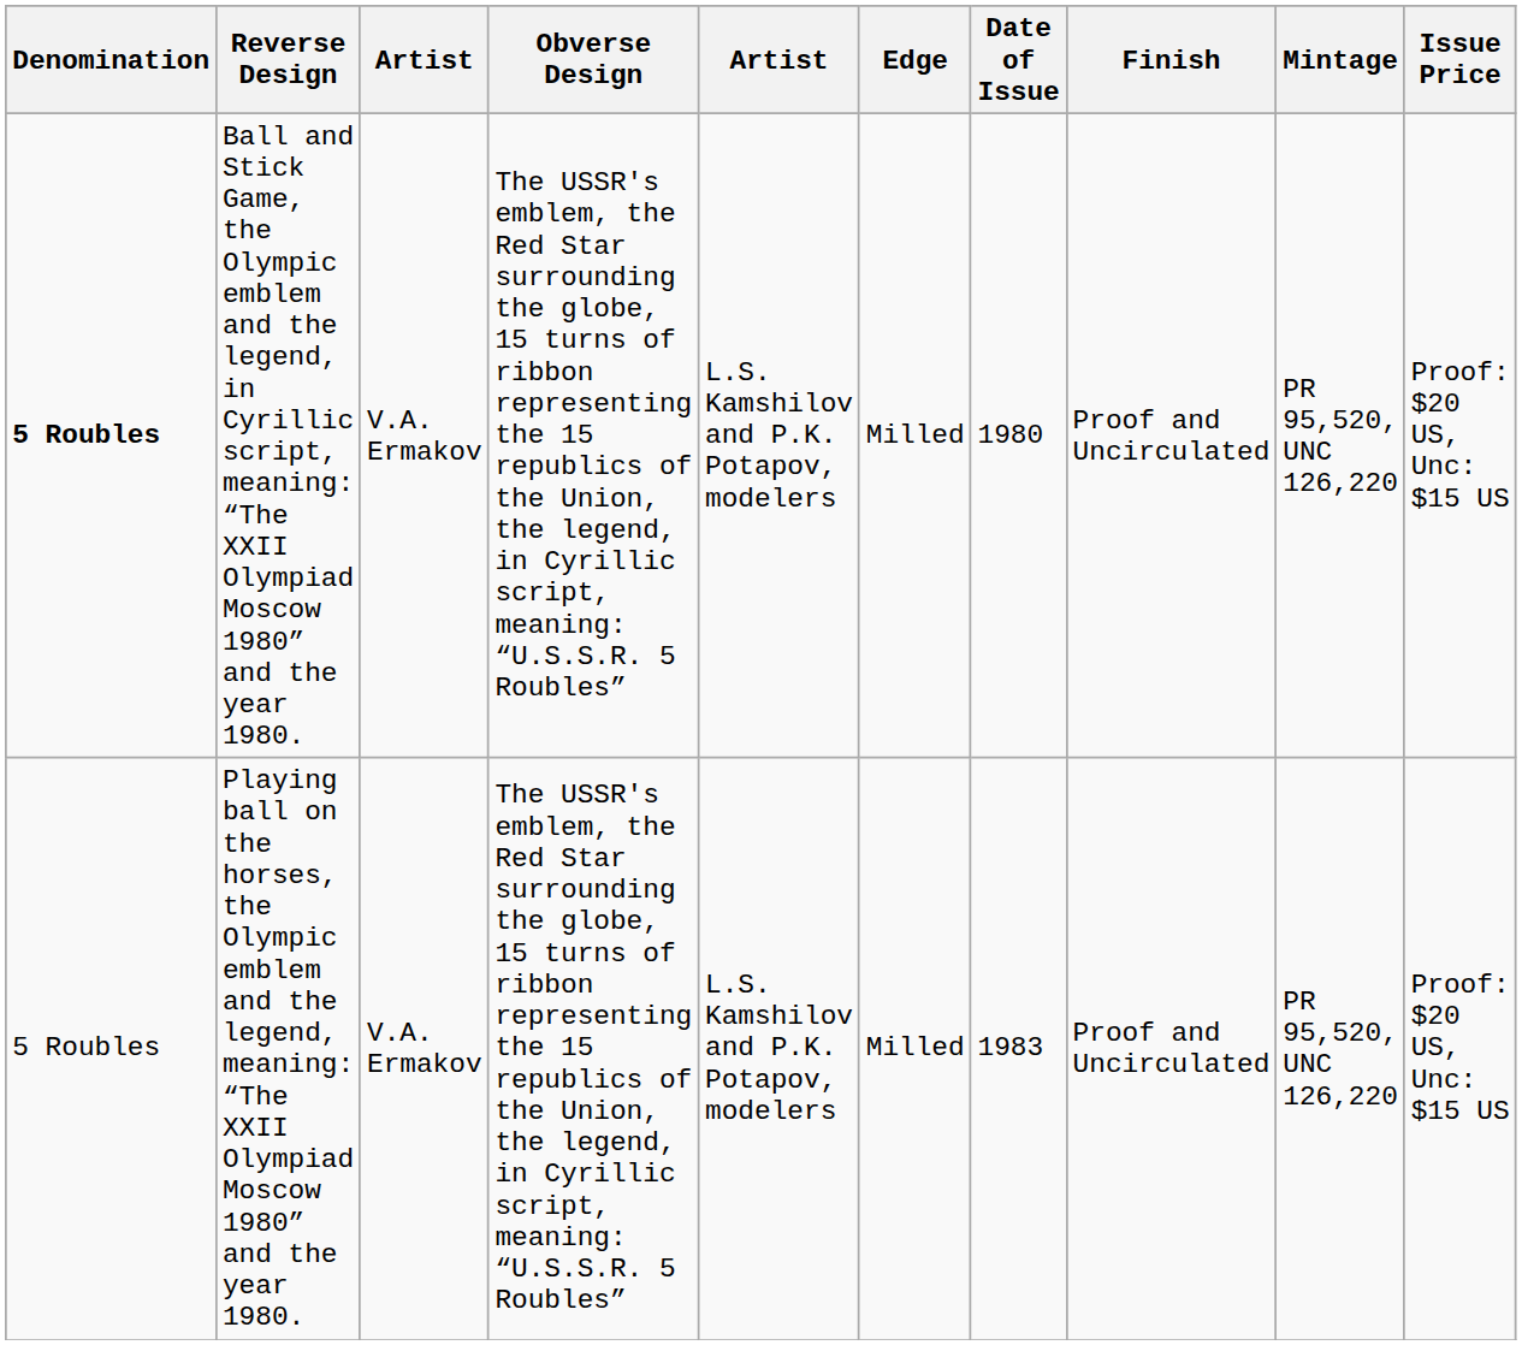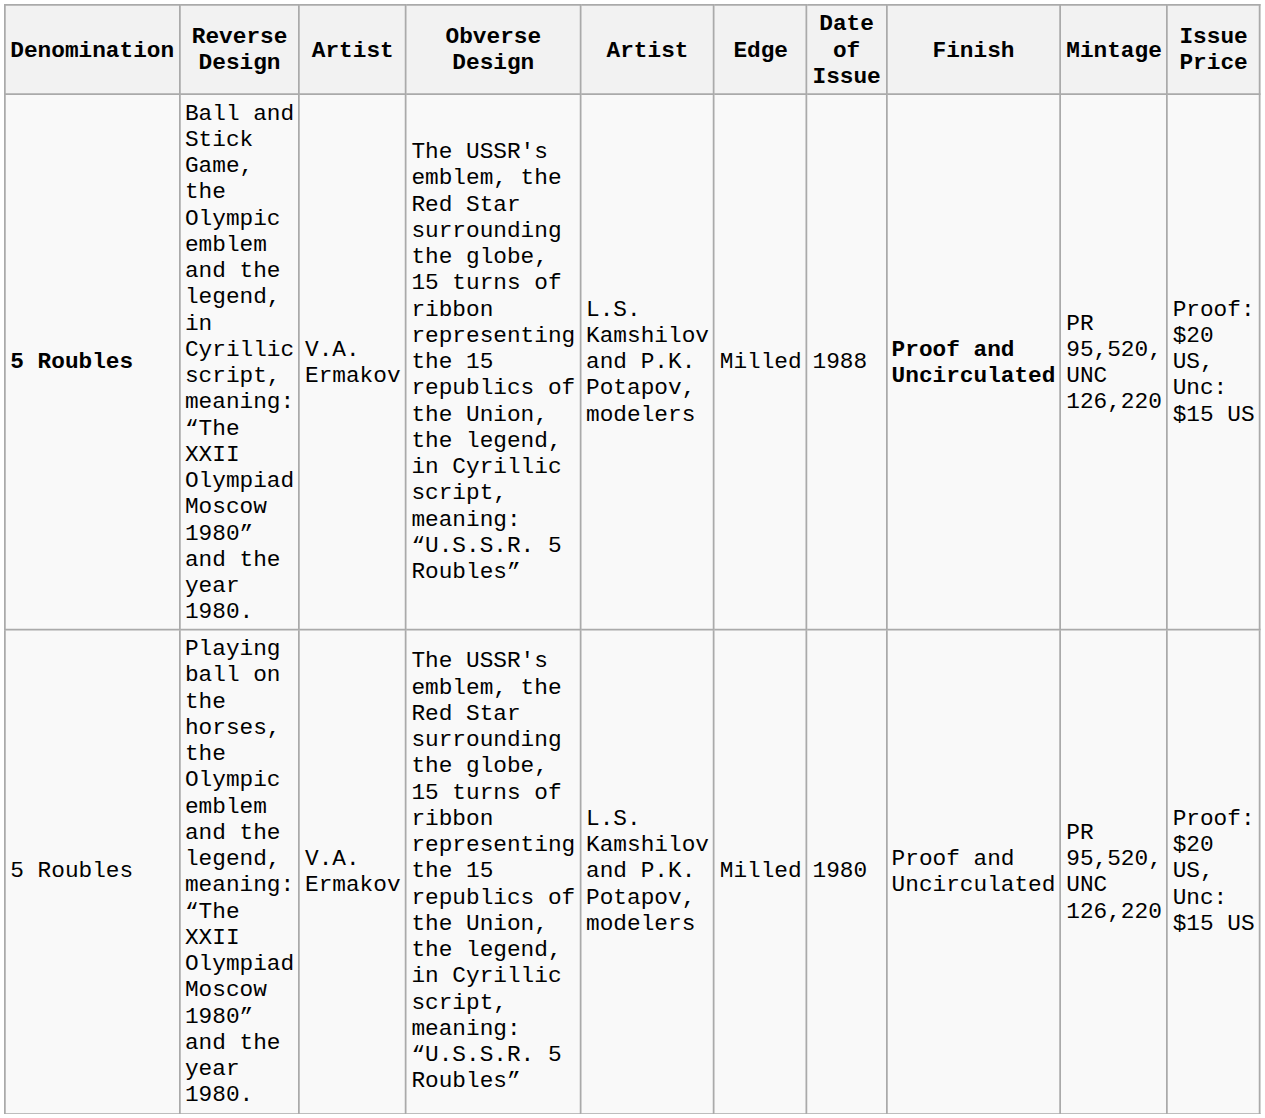row 2 | Date of Issue: 1980 -> 1988
row 2 | Finish: normal -> bold
row 3 | Date of Issue: 1983 -> 1980
